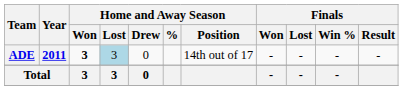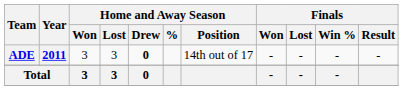ADE | Home and Away Season / Won: bold -> normal
ADE | Home and Away Season / Lost: lightblue background -> no background
ADE | Home and Away Season / Drew: normal -> bold
